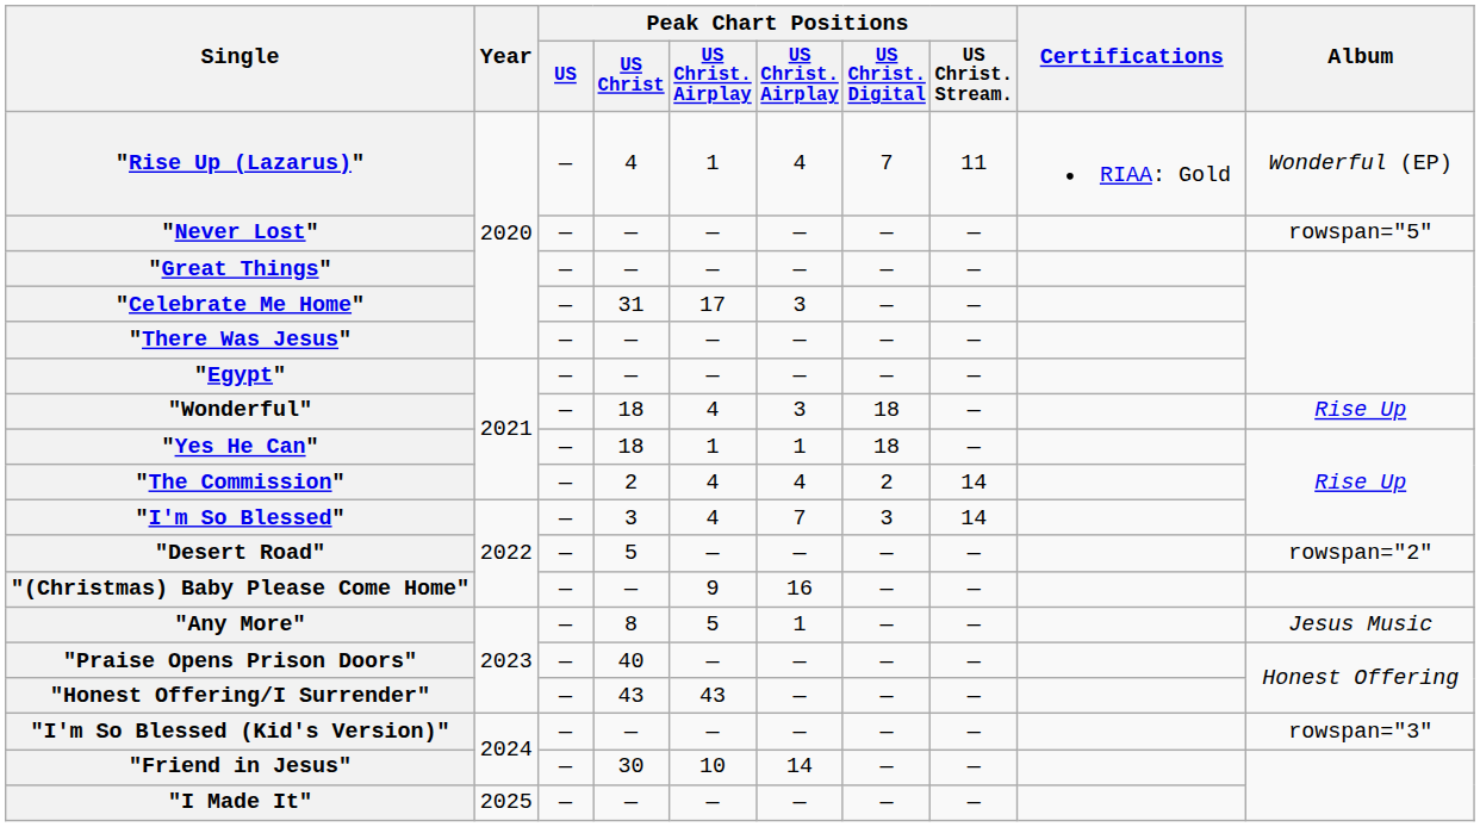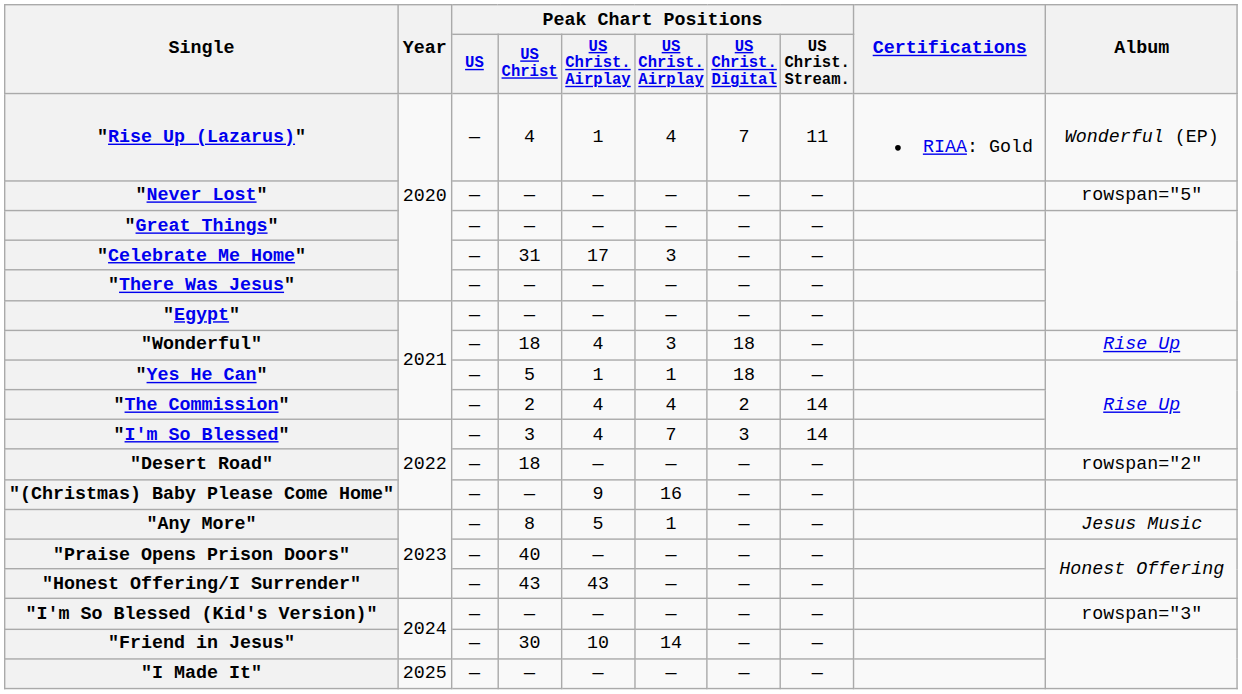"Yes He Can" | Peak Chart Positions / US Christ: 18 -> 5
"Desert Road" | Peak Chart Positions / US Christ: 5 -> 18
